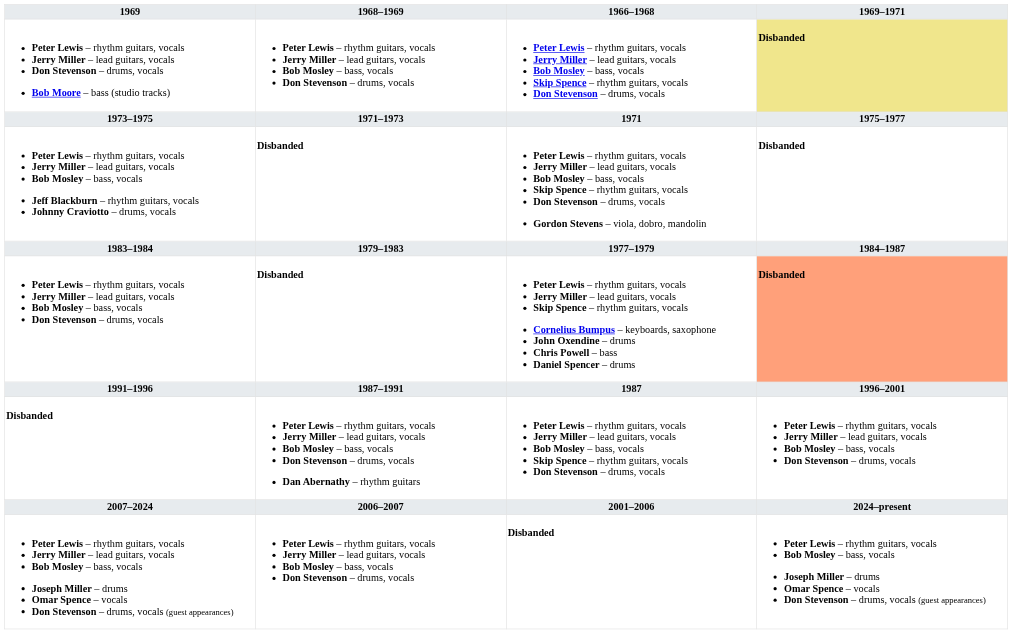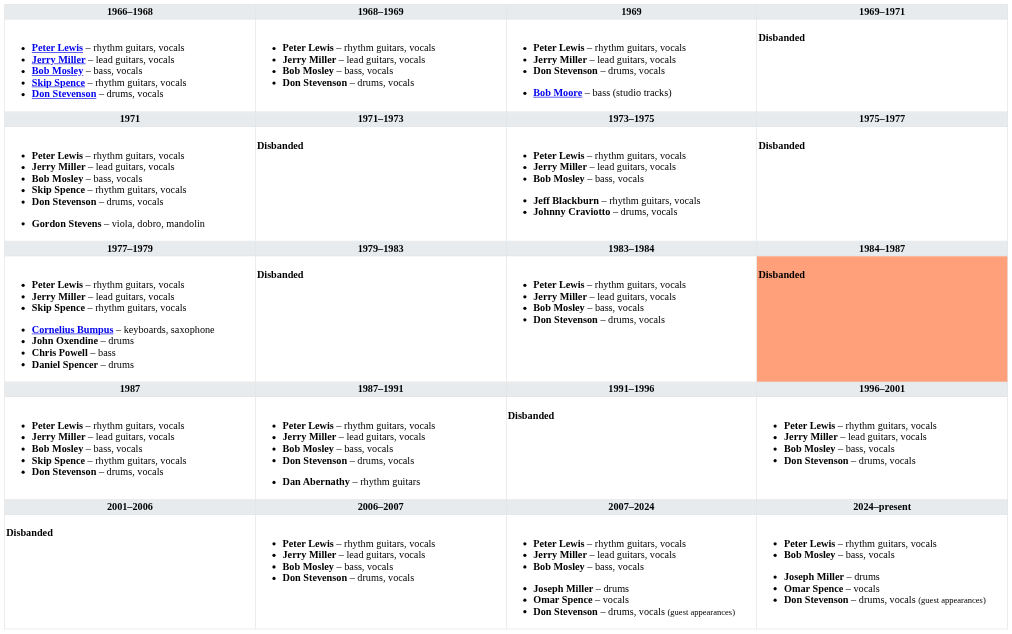columns swapped: 1966–1968 <-> 1969
row 2 | 1969–1971: khaki background -> no background
